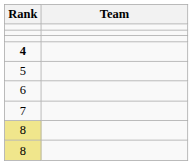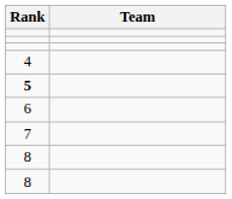row 5 | Rank: bold -> normal
row 6 | Rank: normal -> bold
row 9 | Rank: khaki background -> no background
row 10 | Rank: khaki background -> no background
